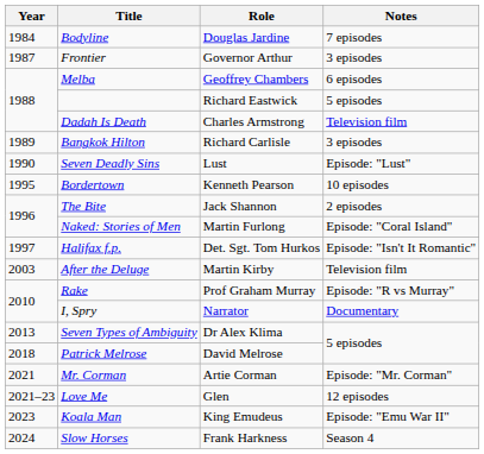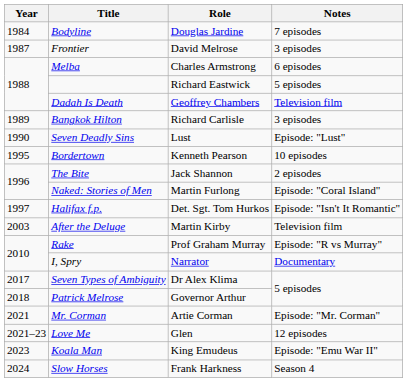Frontier | Role: Governor Arthur -> David Melrose
Melba | Role: Geoffrey Chambers -> Charles Armstrong
Dadah Is Death | Role: Charles Armstrong -> Geoffrey Chambers
Seven Types of Ambiguity | Year: 2013 -> 2017
Patrick Melrose | Role: David Melrose -> Governor Arthur
